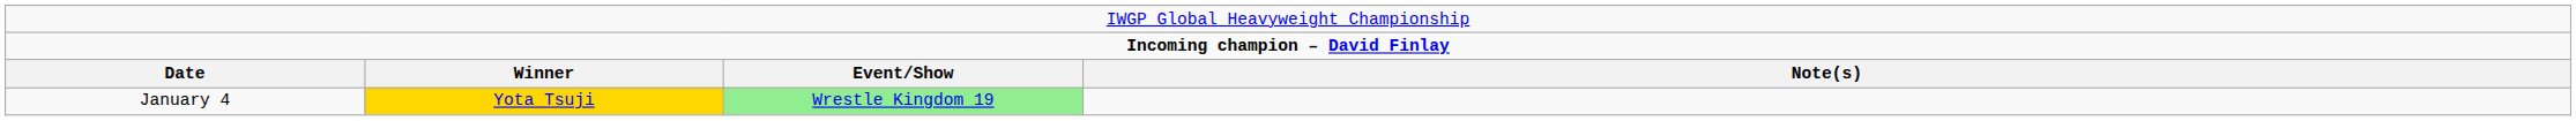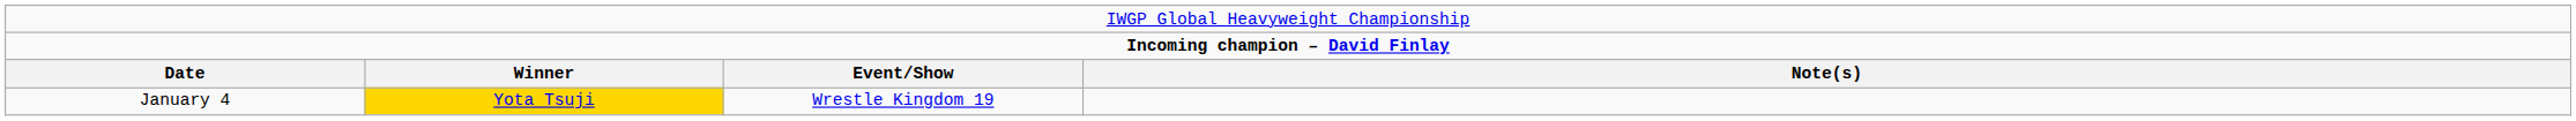January 4 | column 3: lightgreen background -> no background
